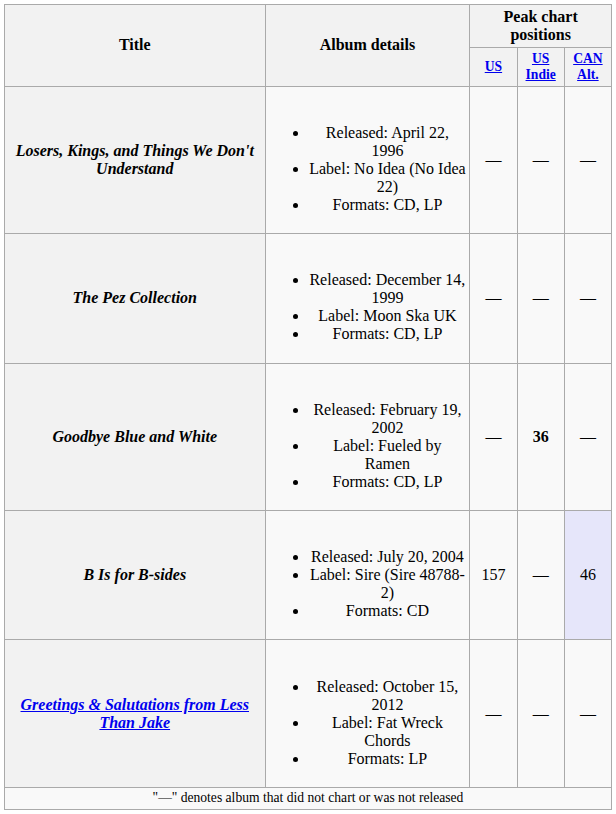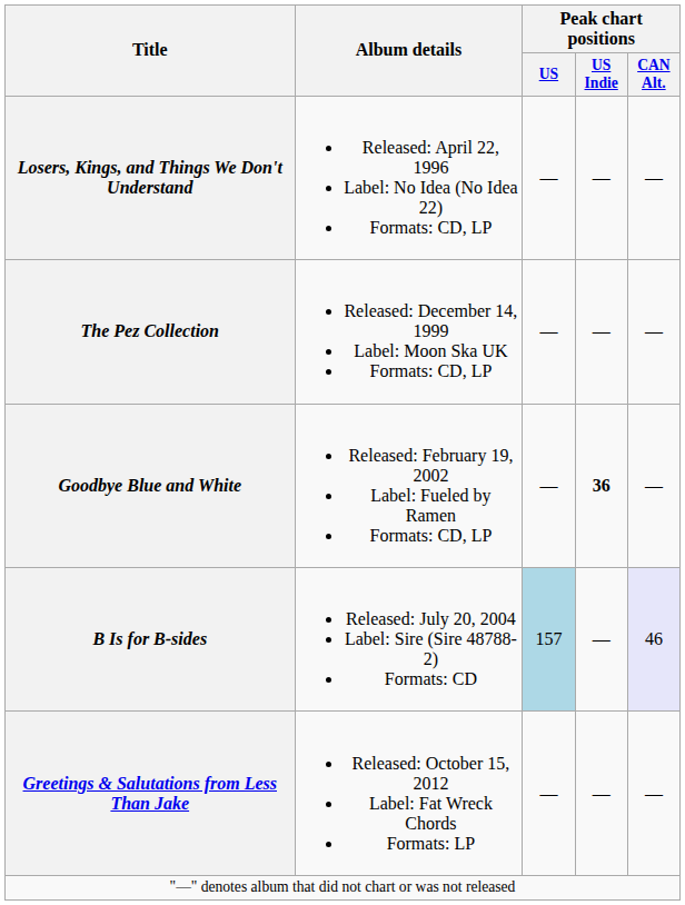B Is for B-sides | Peak chart positions / US: no background -> lightblue background
